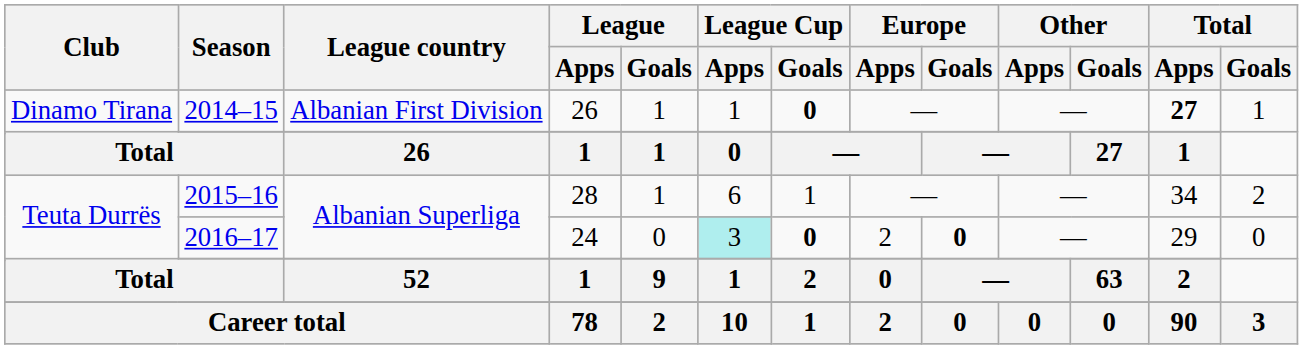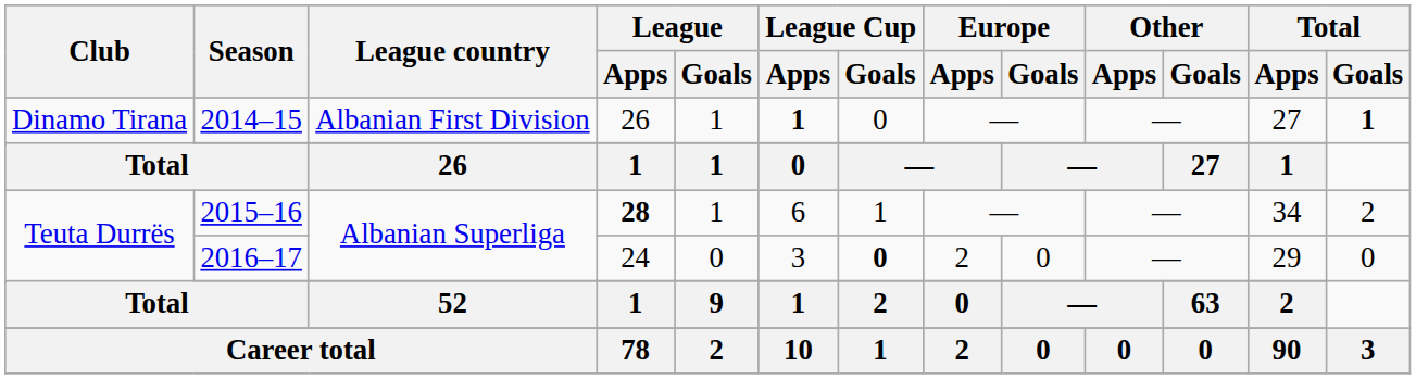2014–15 | League Cup / Apps: normal -> bold
2014–15 | League Cup / Goals: bold -> normal
2014–15 | Total / Apps: bold -> normal
2014–15 | Total / Goals: normal -> bold
2015–16 | League / Apps: normal -> bold
2016–17 | League Cup / Apps: paleturquoise background -> no background
2016–17 | Europe / Goals: bold -> normal
